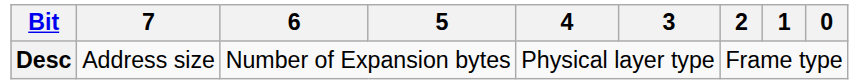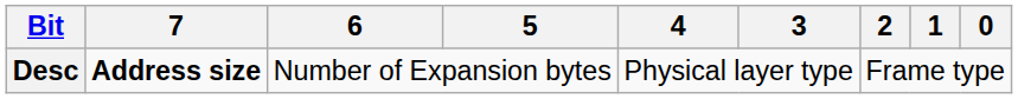Desc | 7: normal -> bold
